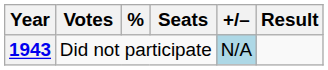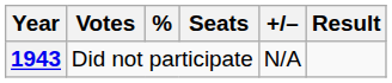1943 | +/–: lightblue background -> no background
